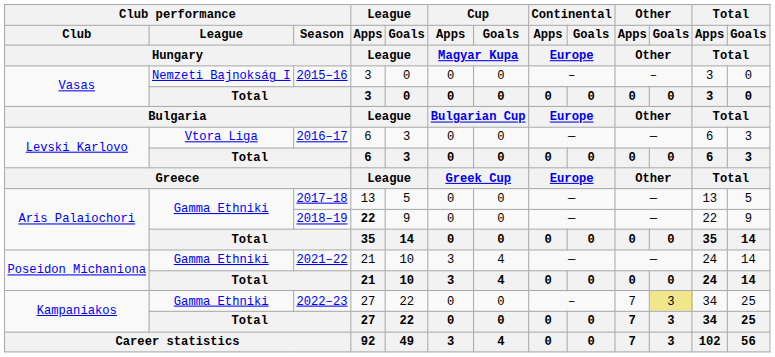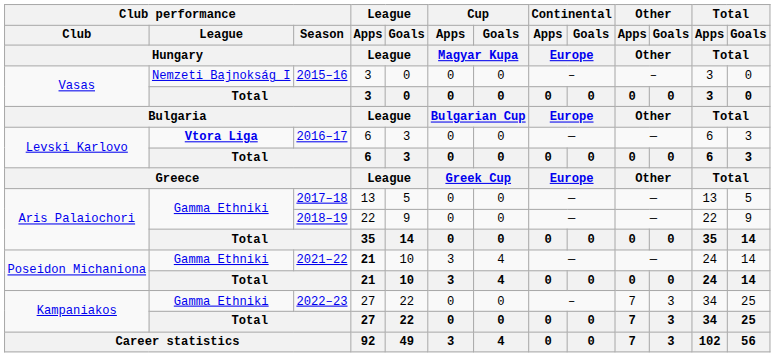2016–17 | Club performance / League / Hungary: normal -> bold
2018–19 | League / Apps / League: bold -> normal
2021–22 | League / Apps / League: normal -> bold
2022–23 | Other / Goals / Other: khaki background -> no background
